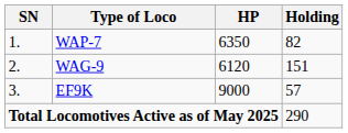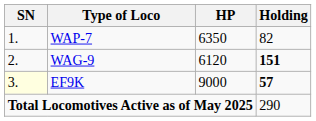WAG-9 | Holding: normal -> bold
EF9K | SN: no background -> lightyellow background
EF9K | Holding: normal -> bold
